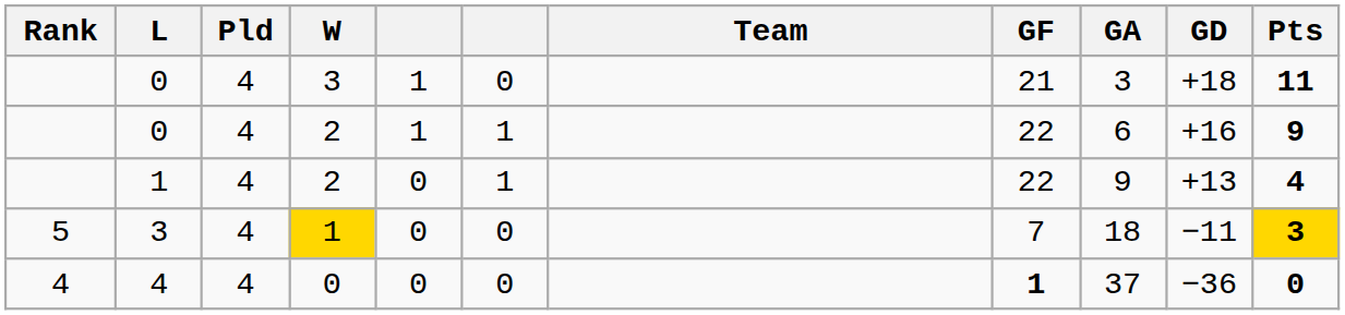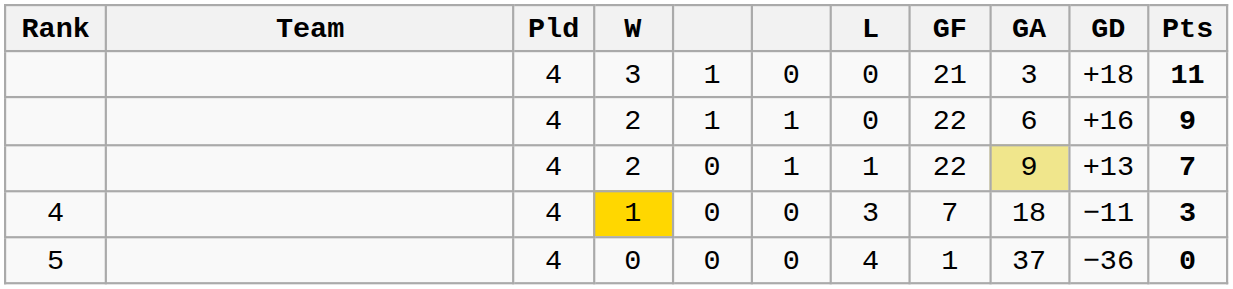columns swapped: Team <-> L
row 4 | GA: no background -> khaki background
row 4 | Pts: 4 -> 7
row 5 | Rank: 5 -> 4
row 5 | Pts: gold background -> no background
row 6 | Rank: 4 -> 5
row 6 | GF: bold -> normal
